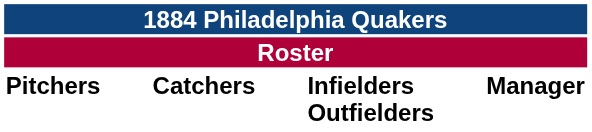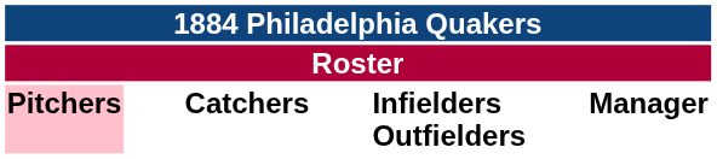Pitchers | column 1: no background -> pink background
